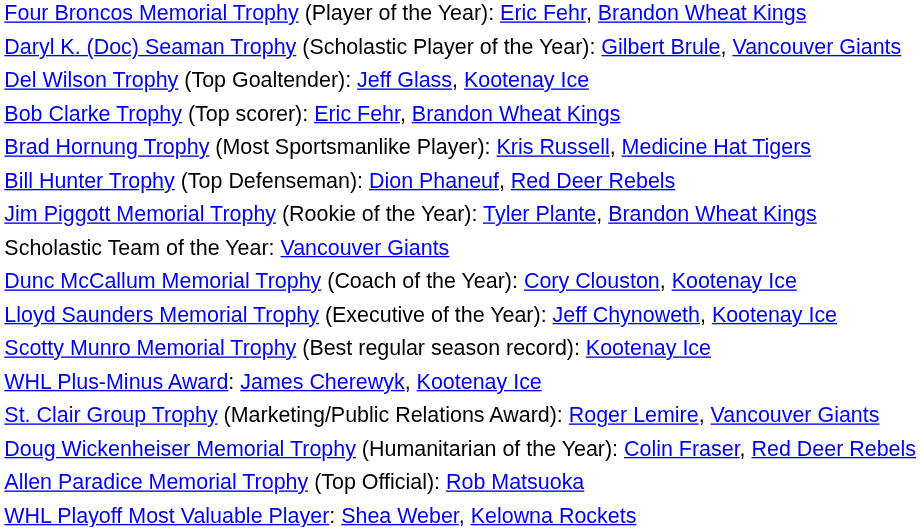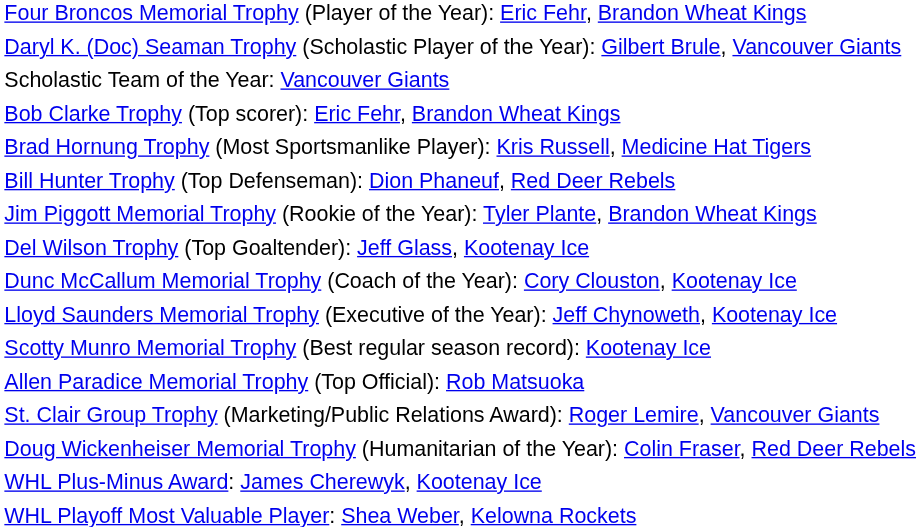row 3 | column 1: Del Wilson Trophy (Top Goaltender): Jeff Glass, Kootenay Ice -> Scholastic Team of the Year: Vancouver Giants
row 8 | column 1: Scholastic Team of the Year: Vancouver Giants -> Del Wilson Trophy (Top Goaltender): Jeff Glass, Kootenay Ice
row 12 | column 1: WHL Plus-Minus Award: James Cherewyk, Kootenay Ice -> Allen Paradice Memorial Trophy (Top Official): Rob Matsuoka
row 15 | column 1: Allen Paradice Memorial Trophy (Top Official): Rob Matsuoka -> WHL Plus-Minus Award: James Cherewyk, Kootenay Ice
